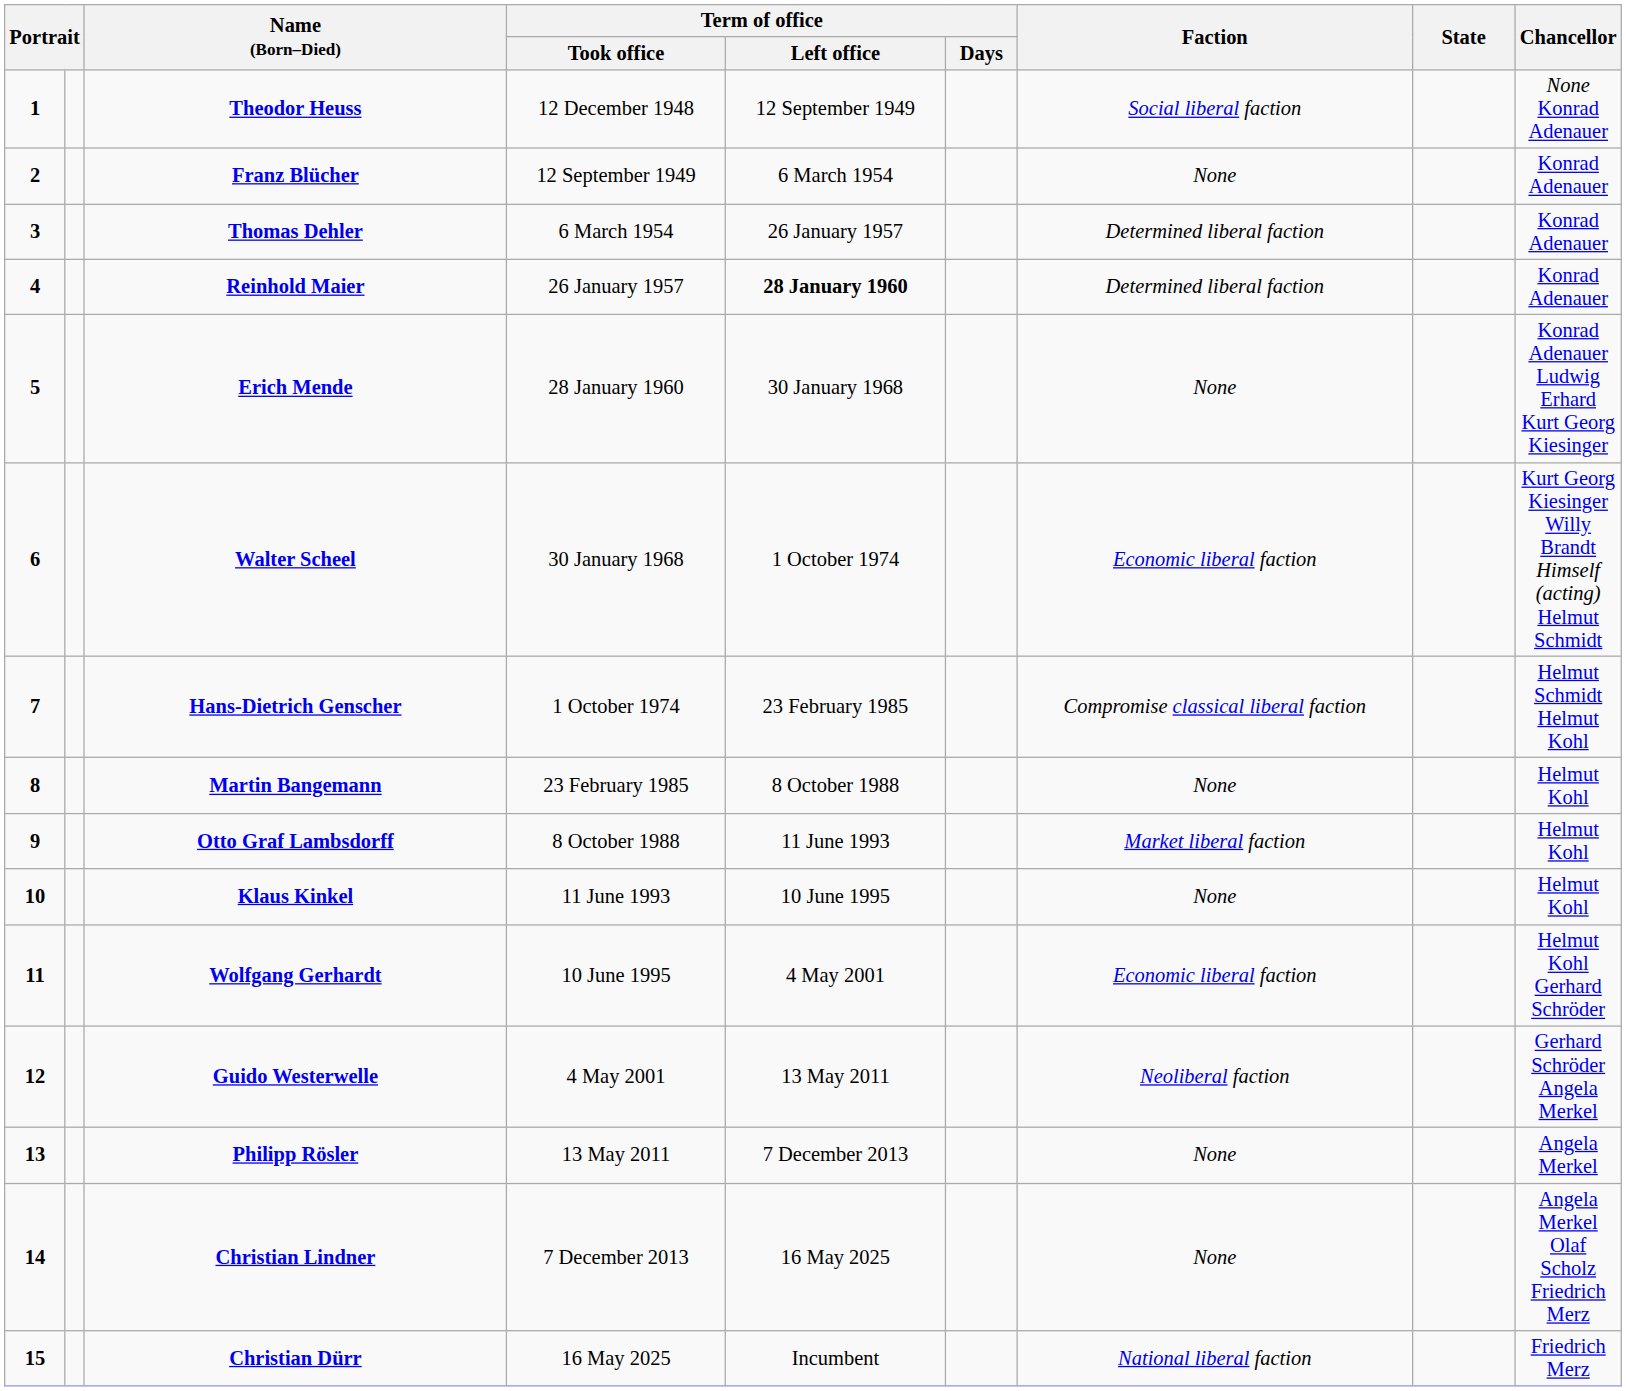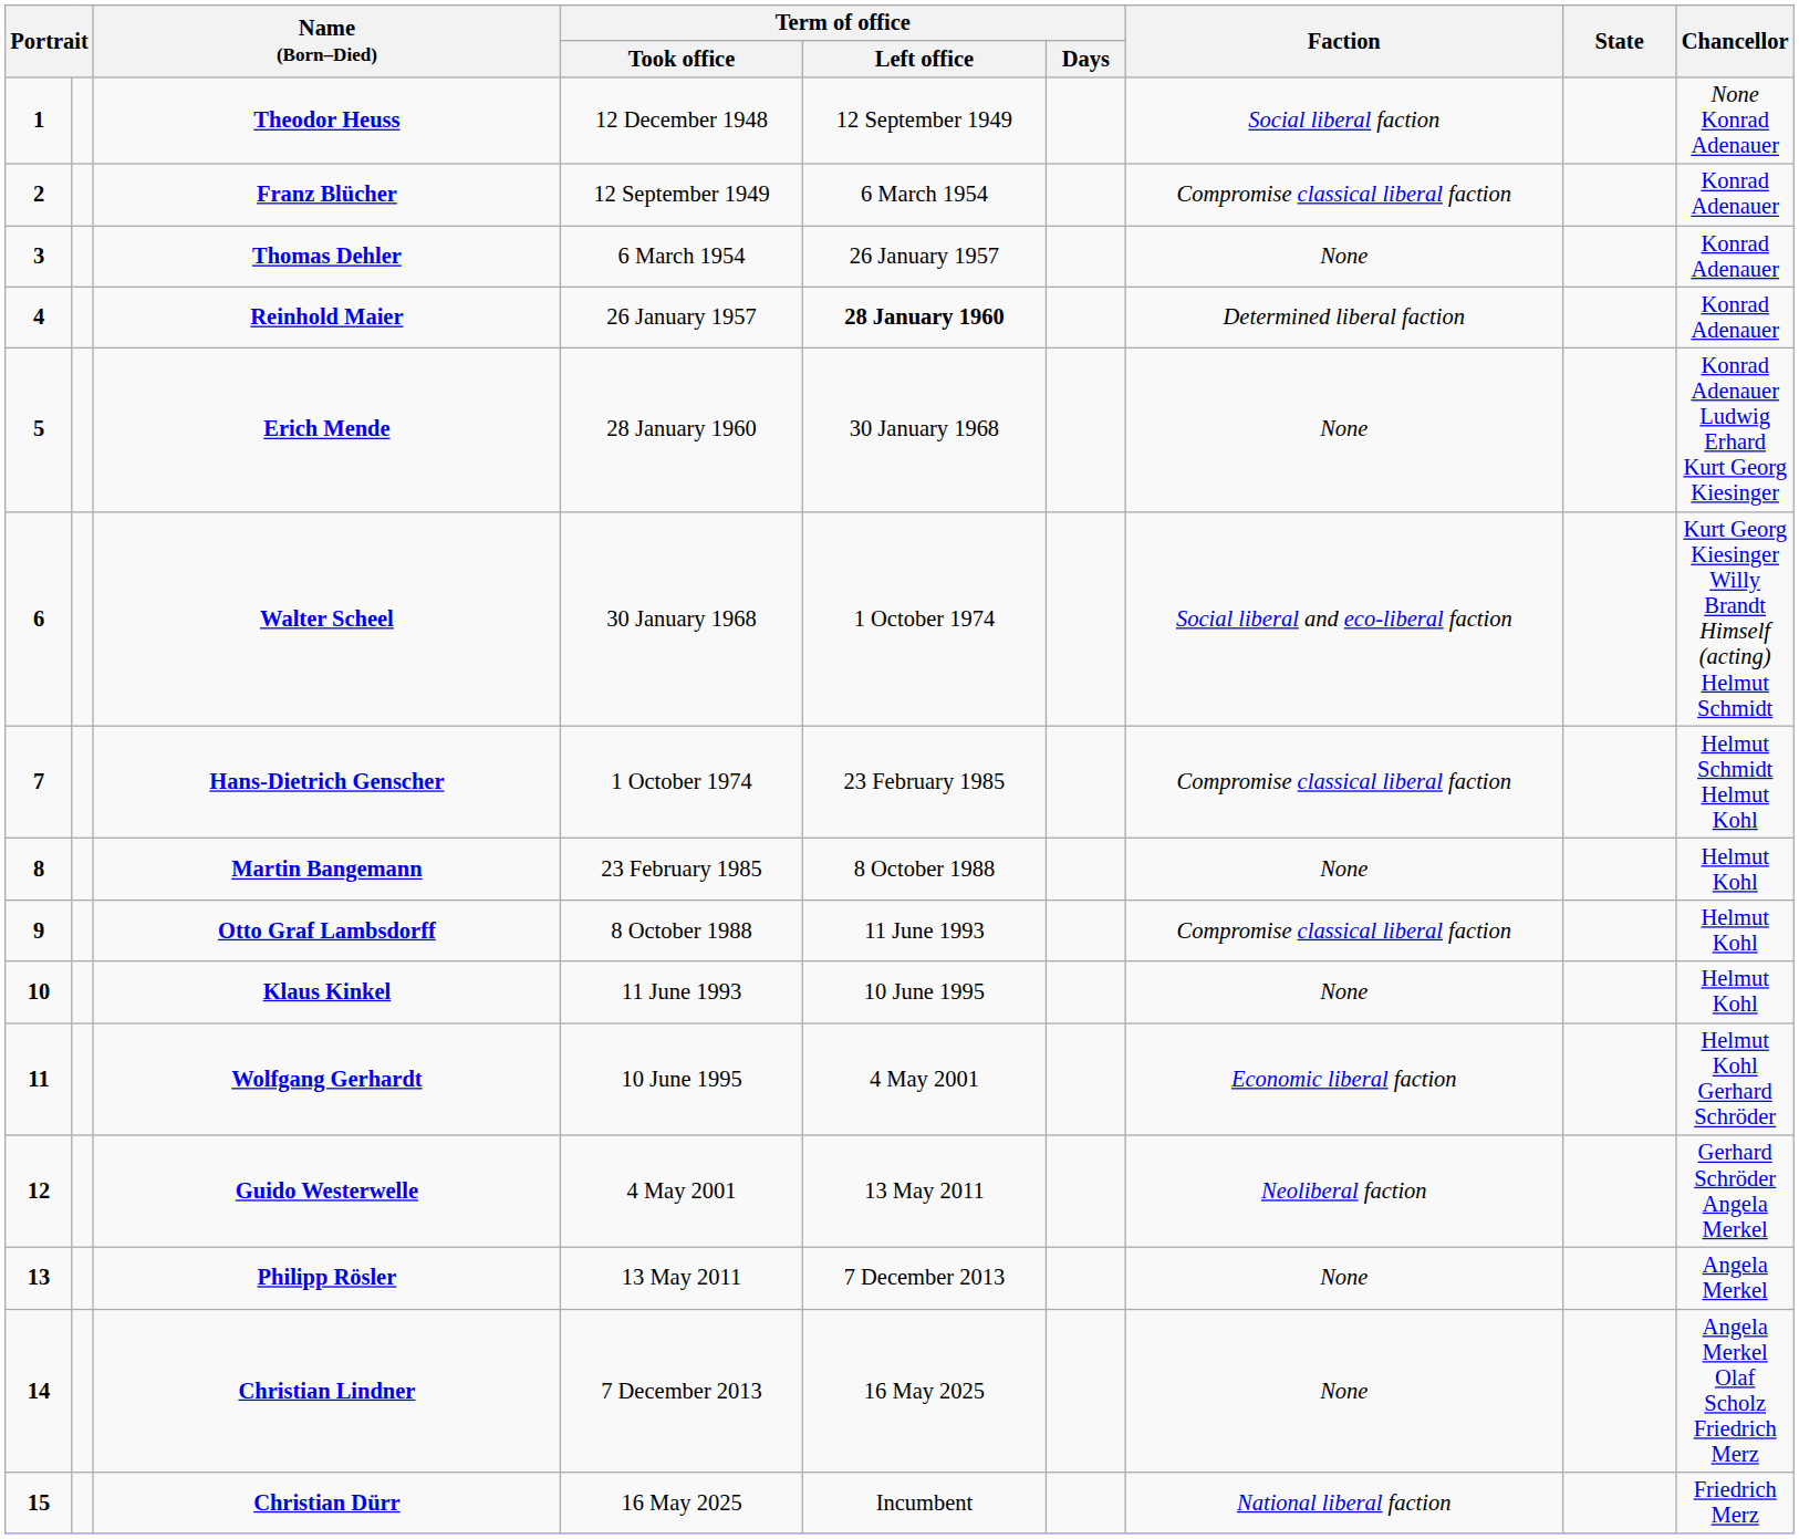Franz Blücher | Faction: None -> Compromise classical liberal faction
Thomas Dehler | Faction: Determined liberal faction -> None
Walter Scheel | Faction: Economic liberal faction -> Social liberal and eco-liberal faction
Otto Graf Lambsdorff | Faction: Market liberal faction -> Compromise classical liberal faction
